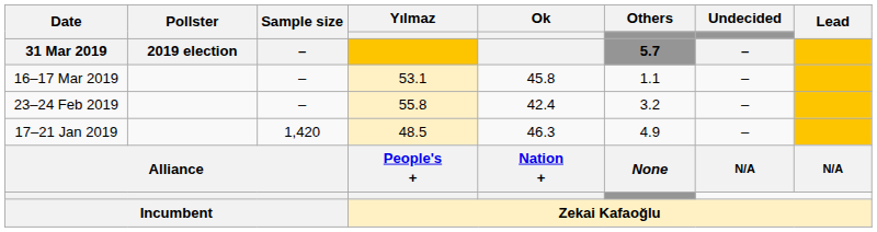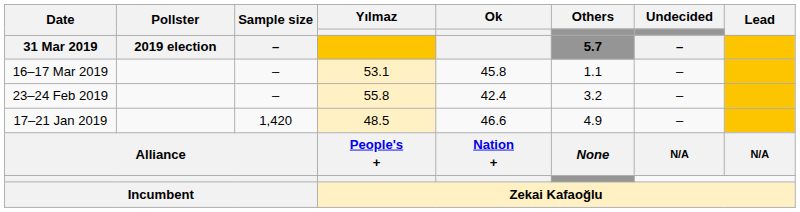17–21 Jan 2019 | Ok: 46.3 -> 46.6
